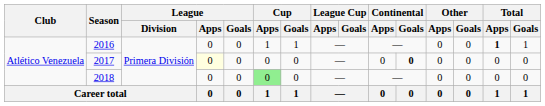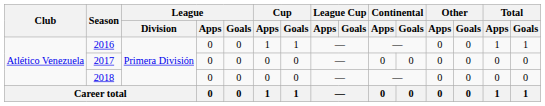2016 | Total / Apps: bold -> normal
2017 | League / Apps: lightyellow background -> no background
2017 | Continental / Goals: bold -> normal
2018 | Cup / Apps: lightgreen background -> no background
